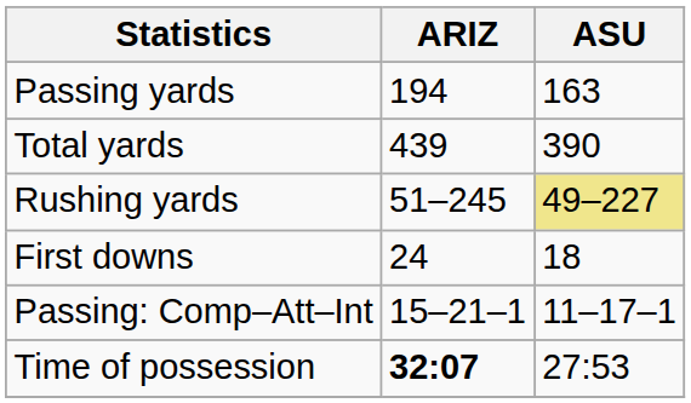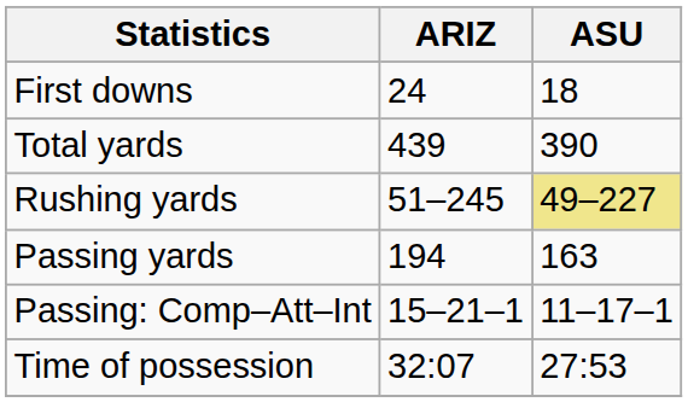rows swapped: First downs <-> Passing yards
Time of possession | ARIZ: bold -> normal
